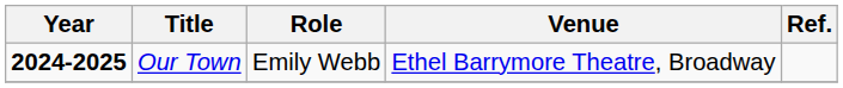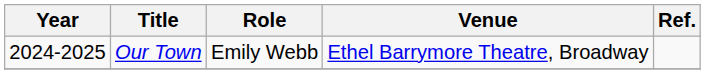Our Town | Year: bold -> normal
